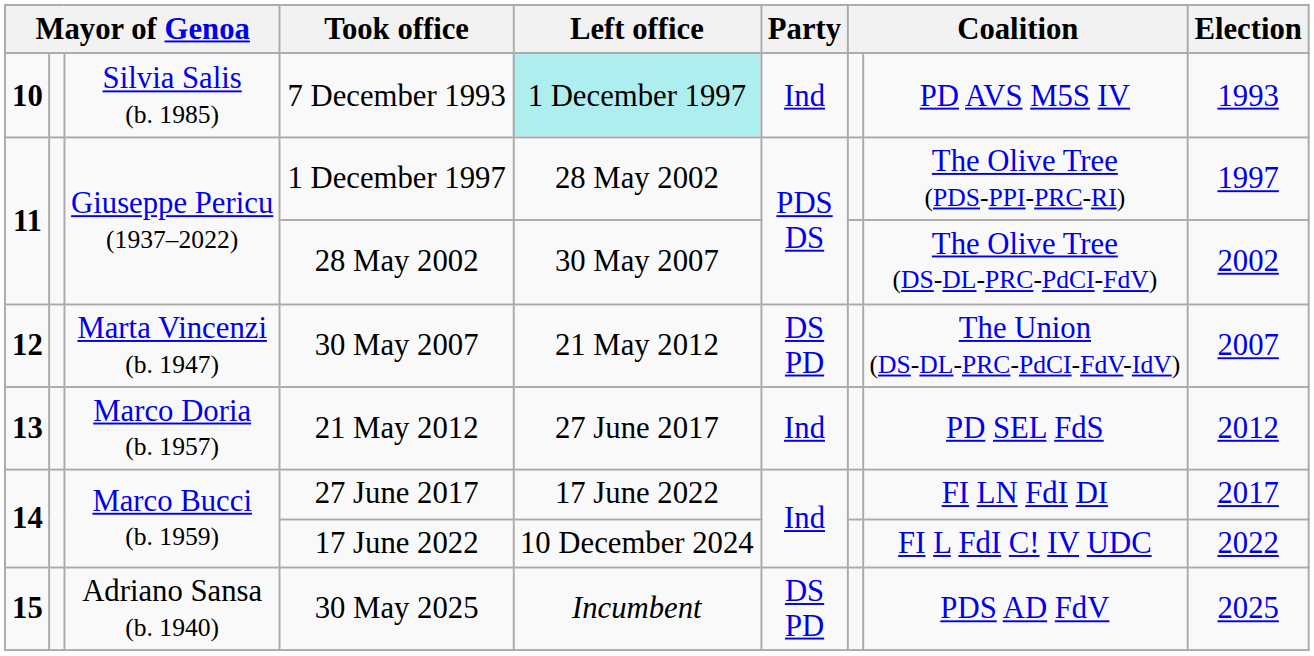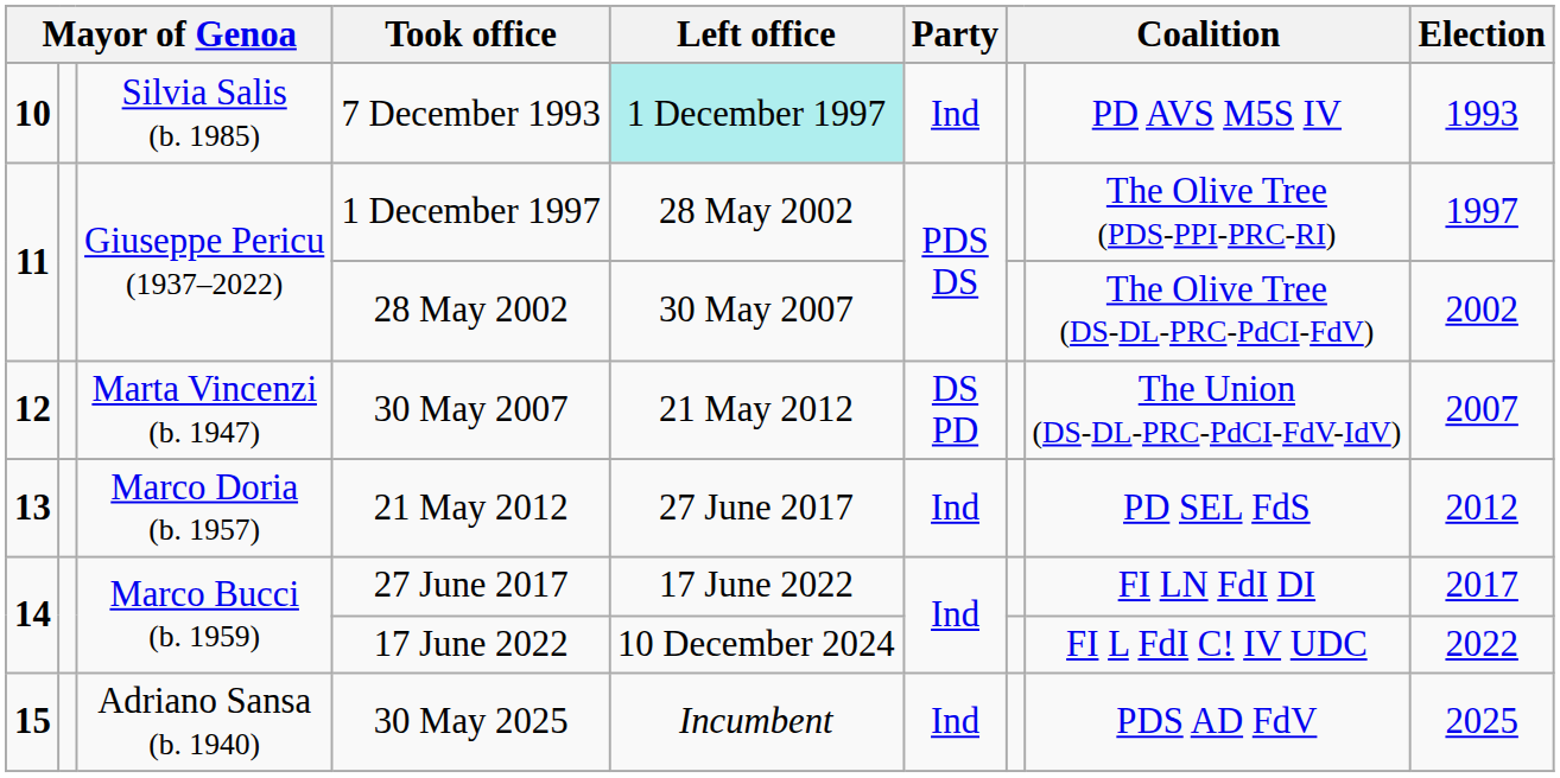30 May 2025 | Party: DS PD -> Ind
